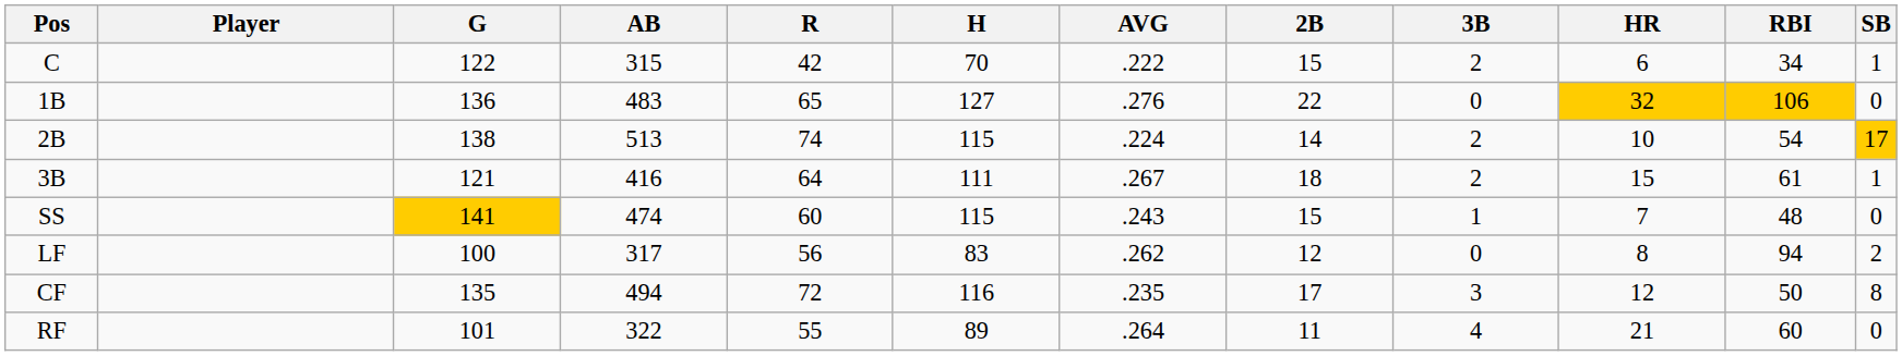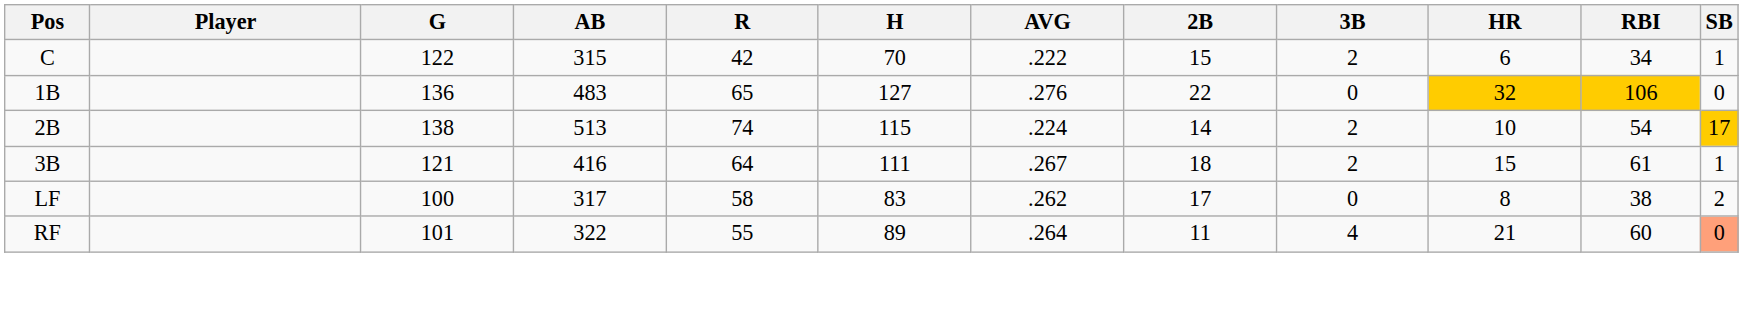- row: SS | 141 | 474 | 60 | 115 | .243 | 15 | 1 | 7 | 48 | 0
LF | R: 56 -> 58
LF | 2B: 12 -> 17
LF | RBI: 94 -> 38
- row: CF | 135 | 494 | 72 | 116 | .235 | 17 | 3 | 12 | 50 | 8
RF | SB: no background -> lightsalmon background
